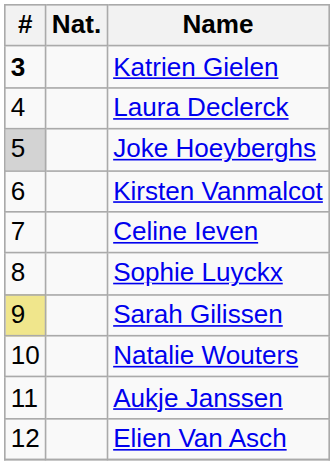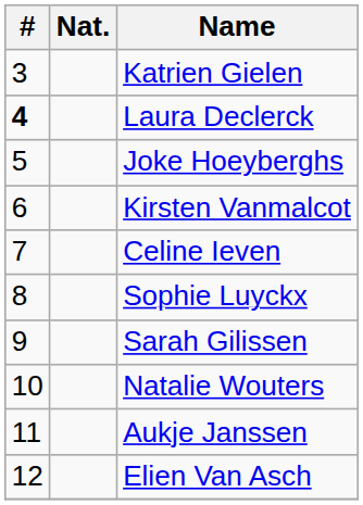Katrien Gielen | #: bold -> normal
Laura Declerck | #: normal -> bold
Joke Hoeyberghs | #: lightgrey background -> no background
Sarah Gilissen | #: khaki background -> no background
